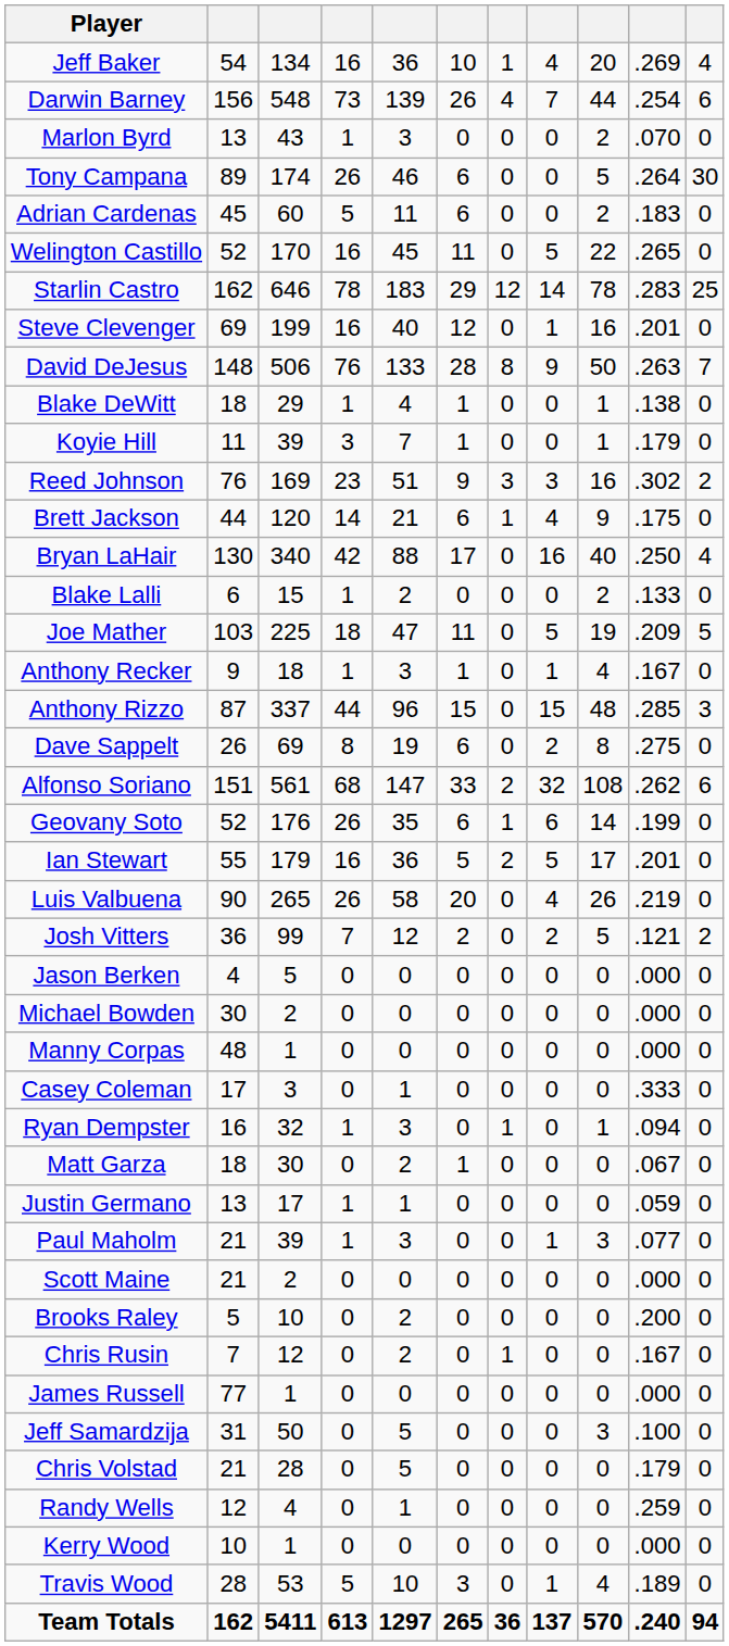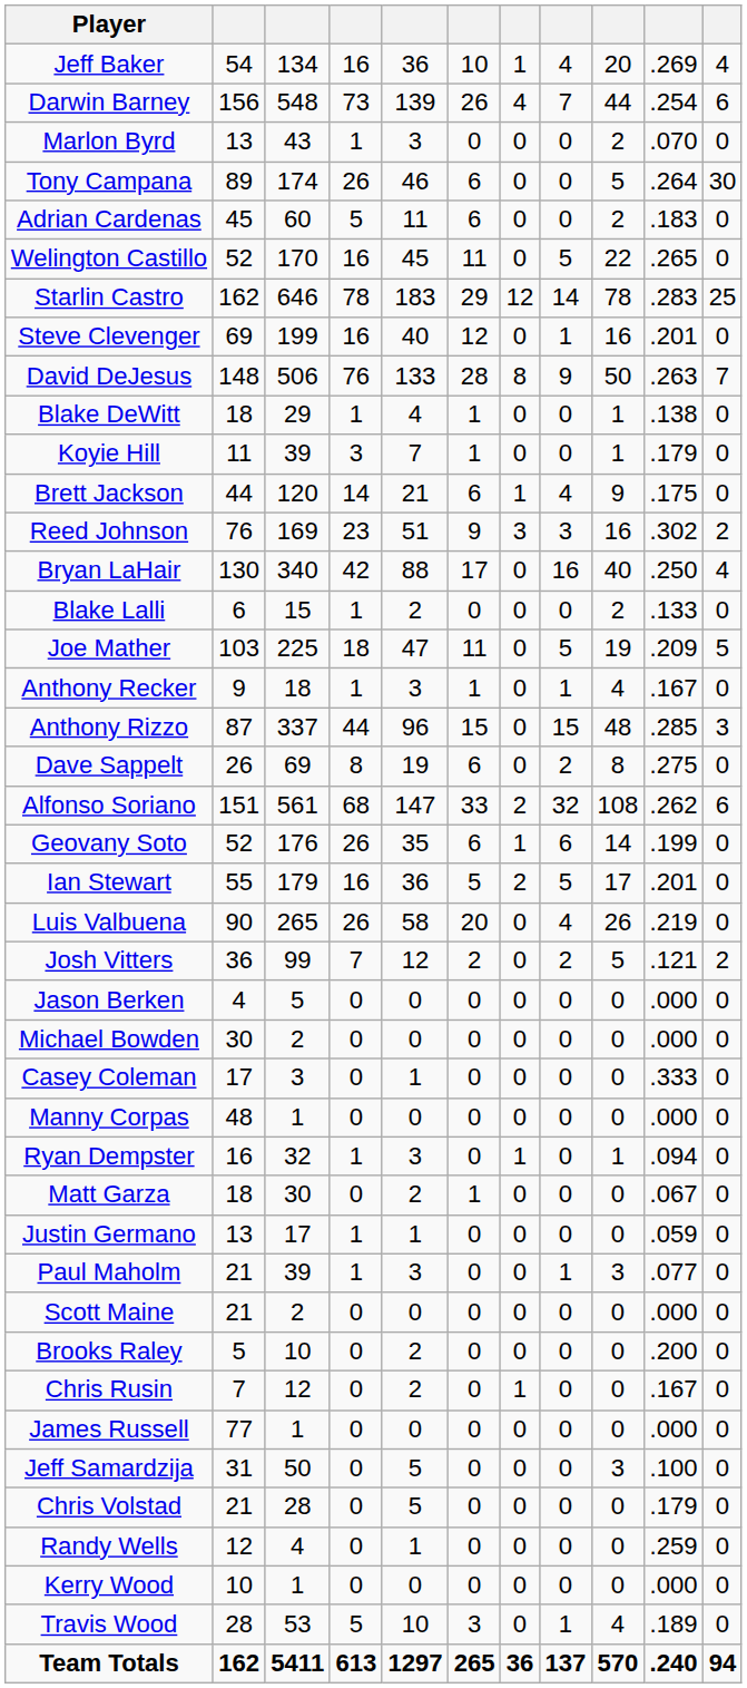rows swapped: Brett Jackson <-> Reed Johnson
rows swapped: Casey Coleman <-> Manny Corpas
